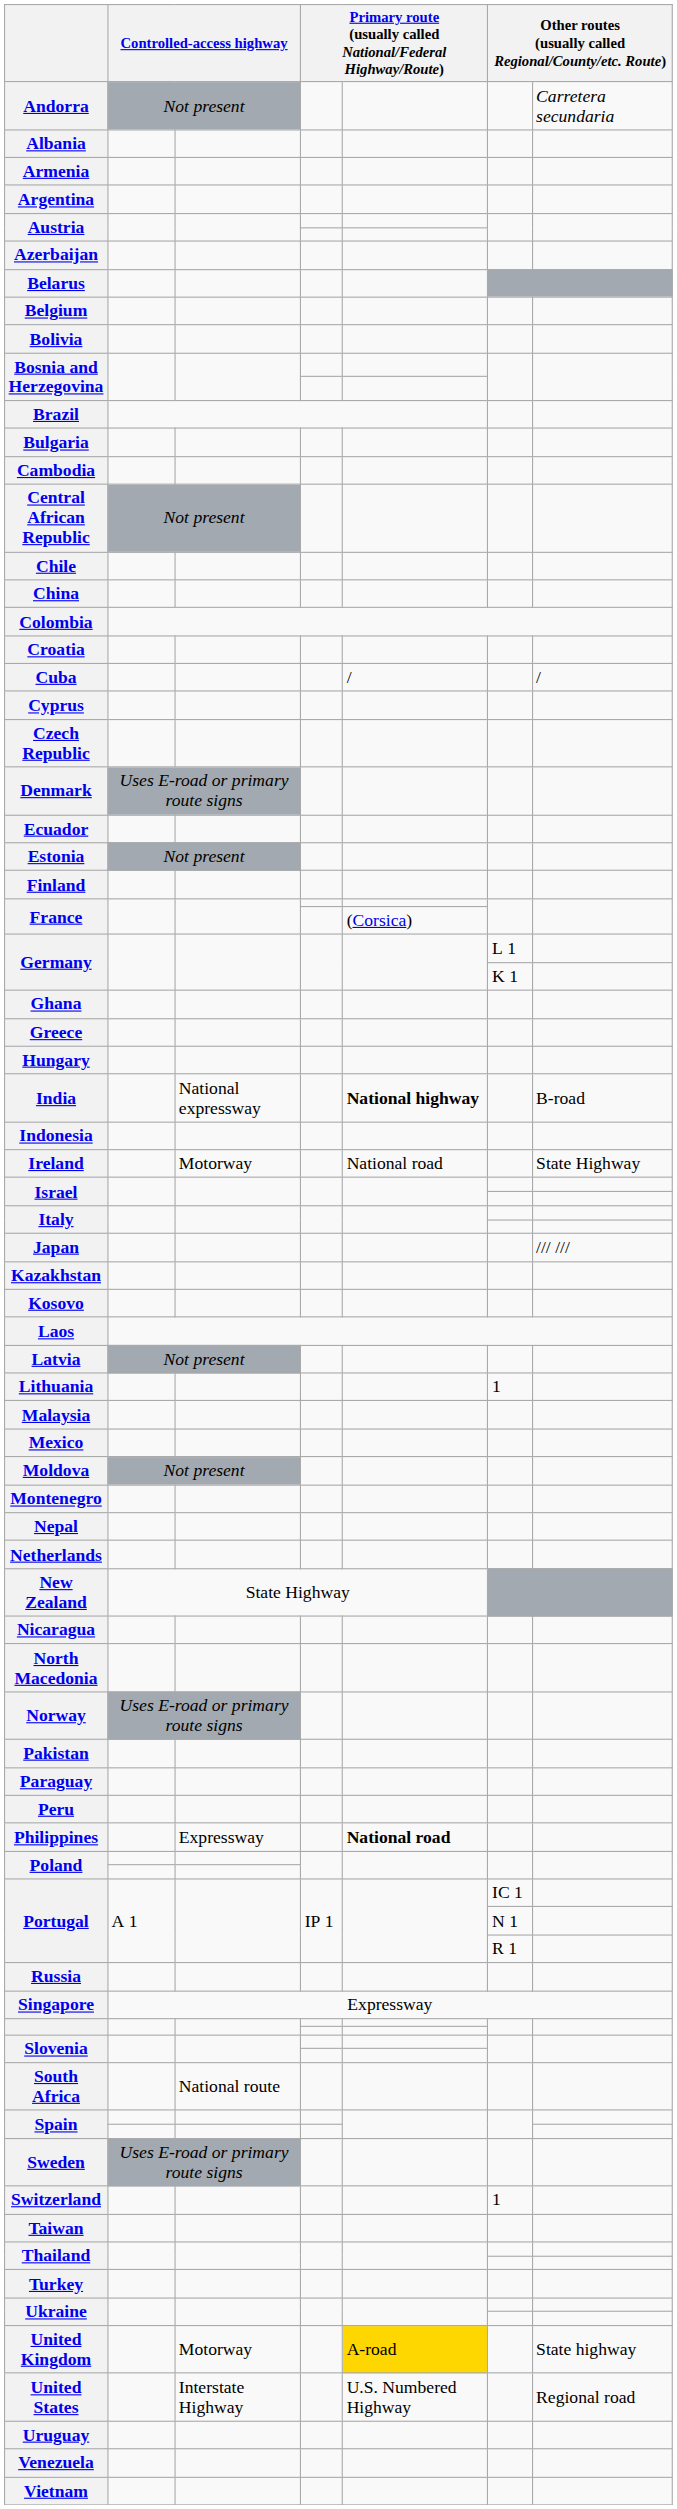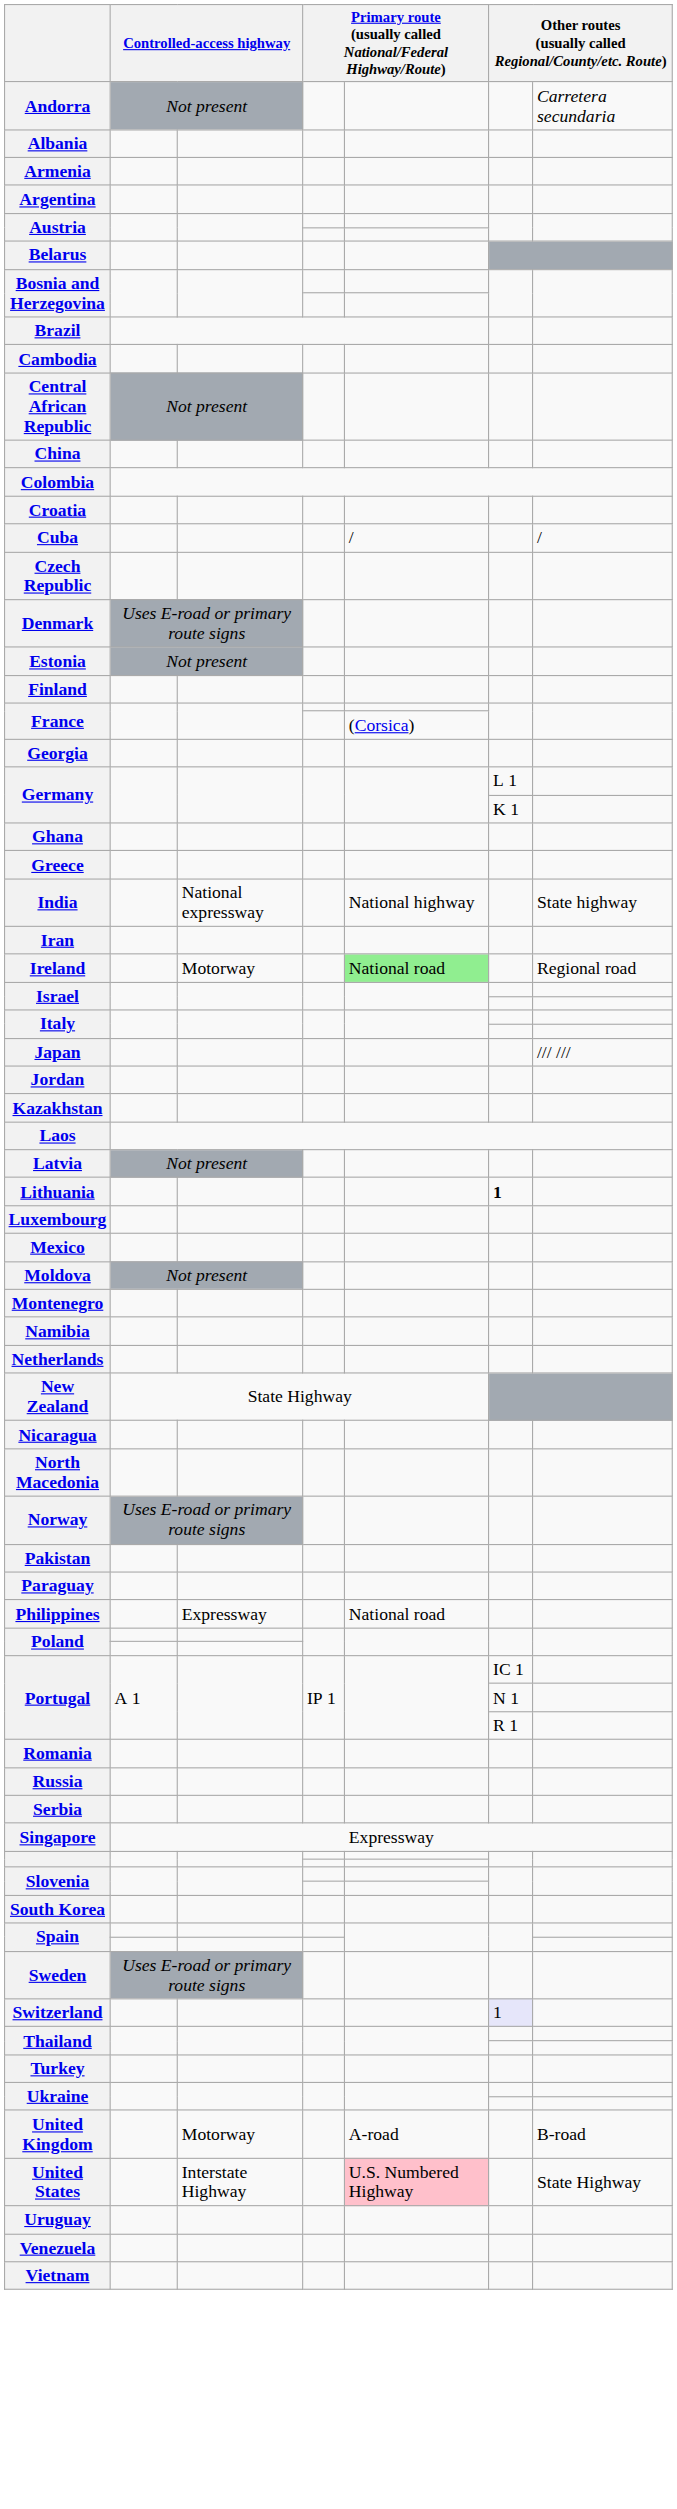- row: Azerbaijan
- row: Belgium
- row: Bolivia
- row: Bulgaria
- row: Chile
- row: Cyprus
- row: Ecuador
+ row: Georgia
- row: Hungary
India | column 5: bold -> normal
India | column 7: B-road -> State highway
- row: Indonesia
+ row: Iran
Ireland | column 5: no background -> lightgreen background
Ireland | column 7: State Highway -> Regional road
+ row: Jordan
- row: Kosovo
Lithuania | column 6: normal -> bold
+ row: Luxembourg
- row: Malaysia
+ row: Namibia
- row: Nepal
- row: Peru
Philippines | column 5: bold -> normal
+ row: Romania
+ row: Serbia
- row: South Africa | National route
+ row: South Korea
Switzerland | column 6: no background -> lavender background
- row: Taiwan
United Kingdom | column 5: gold background -> no background
United Kingdom | column 7: State highway -> B-road
United States | column 5: no background -> pink background
United States | column 7: Regional road -> State Highway
